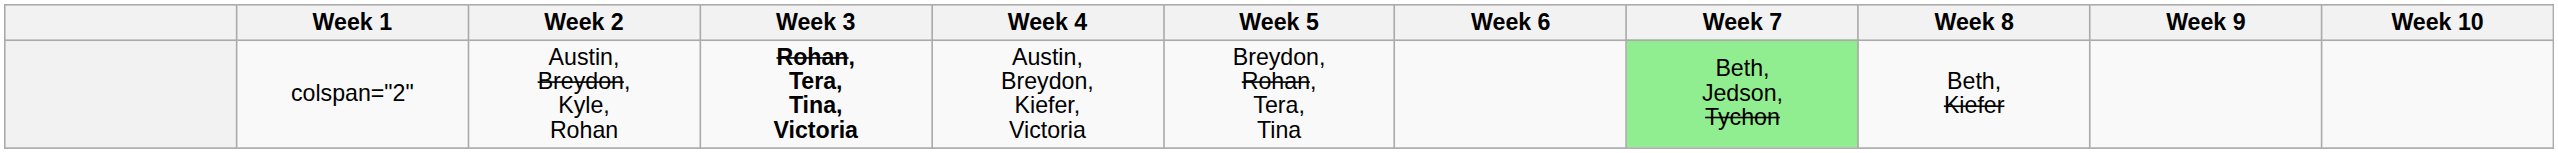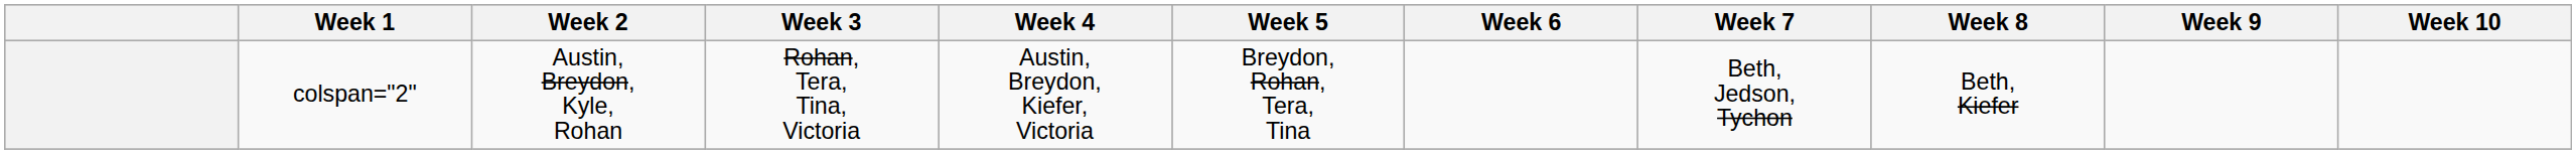colspan="2" | Week 3: bold -> normal
colspan="2" | Week 7: lightgreen background -> no background
